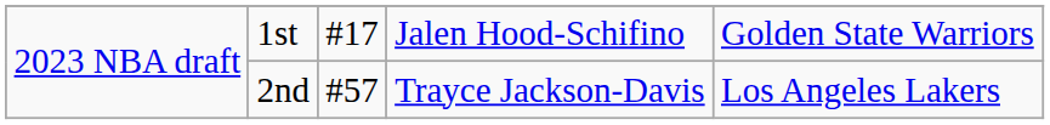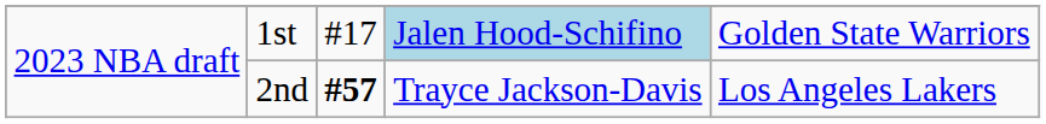1st | column 4: no background -> lightblue background
2nd | column 3: normal -> bold
